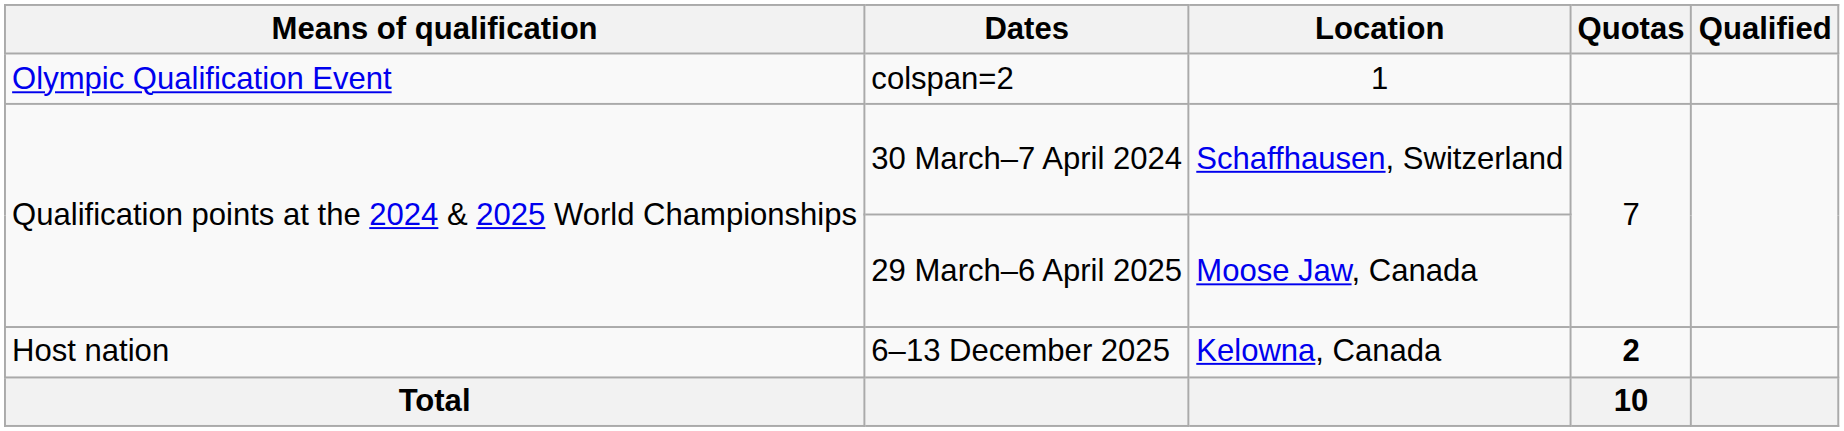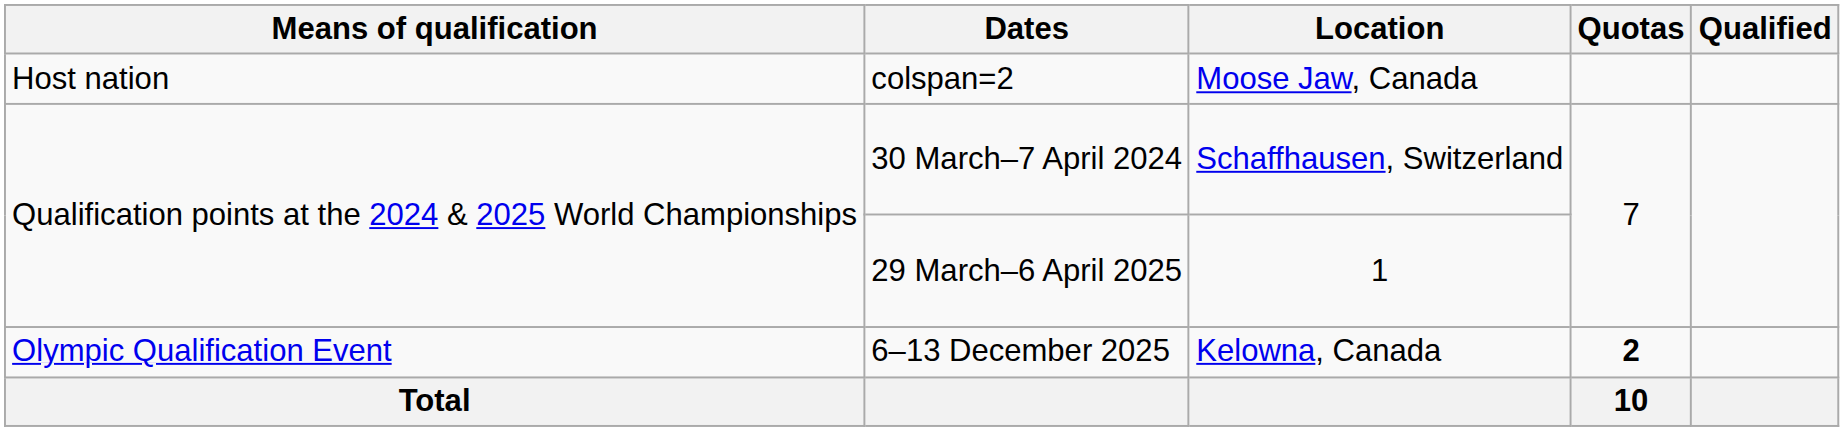colspan=2 | Means of qualification: Olympic Qualification Event -> Host nation
colspan=2 | Location: 1 -> Moose Jaw, Canada
29 March–6 April 2025 | Location: Moose Jaw, Canada -> 1
6–13 December 2025 | Means of qualification: Host nation -> Olympic Qualification Event
